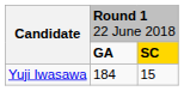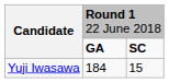Candidate / GA | column 3: gold background -> no background
